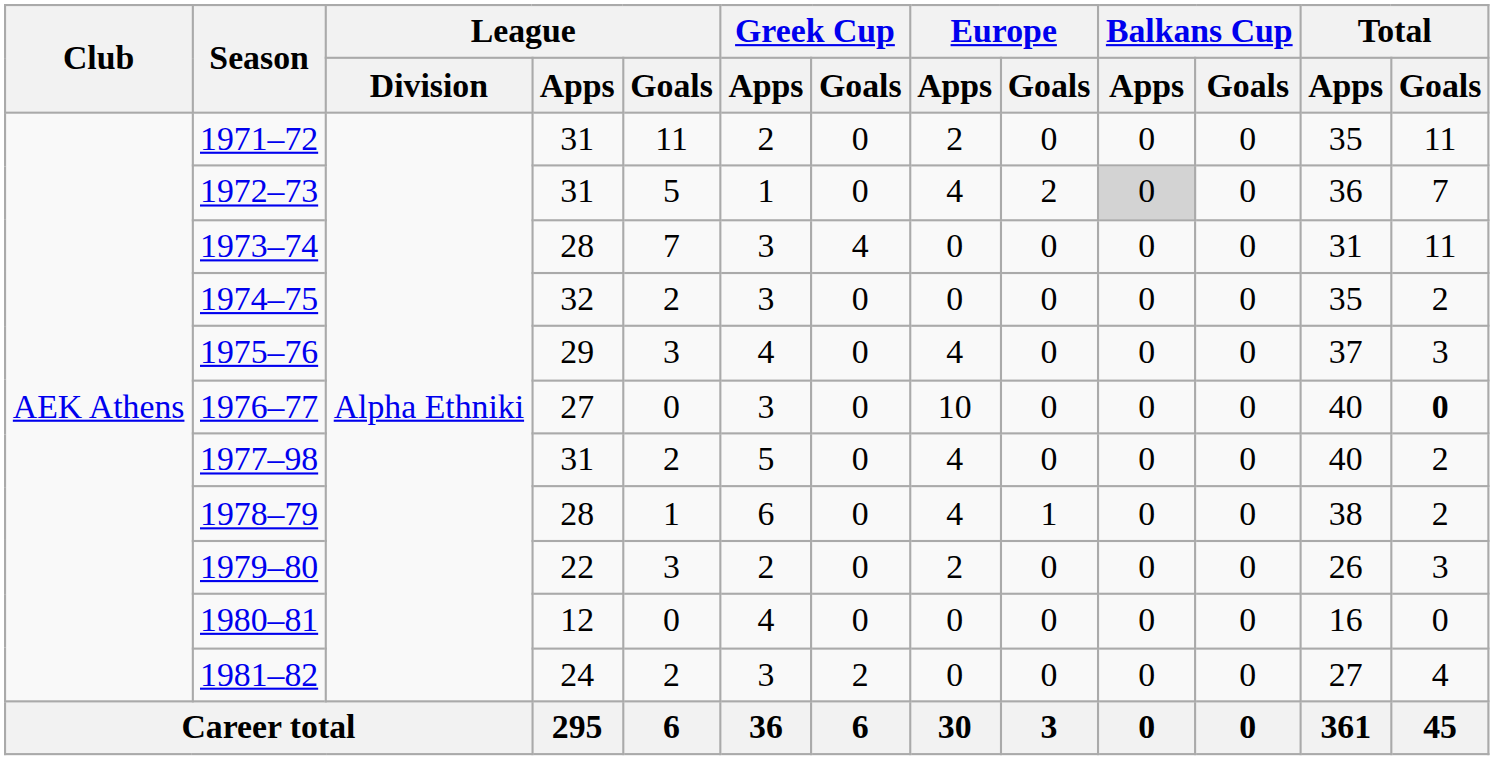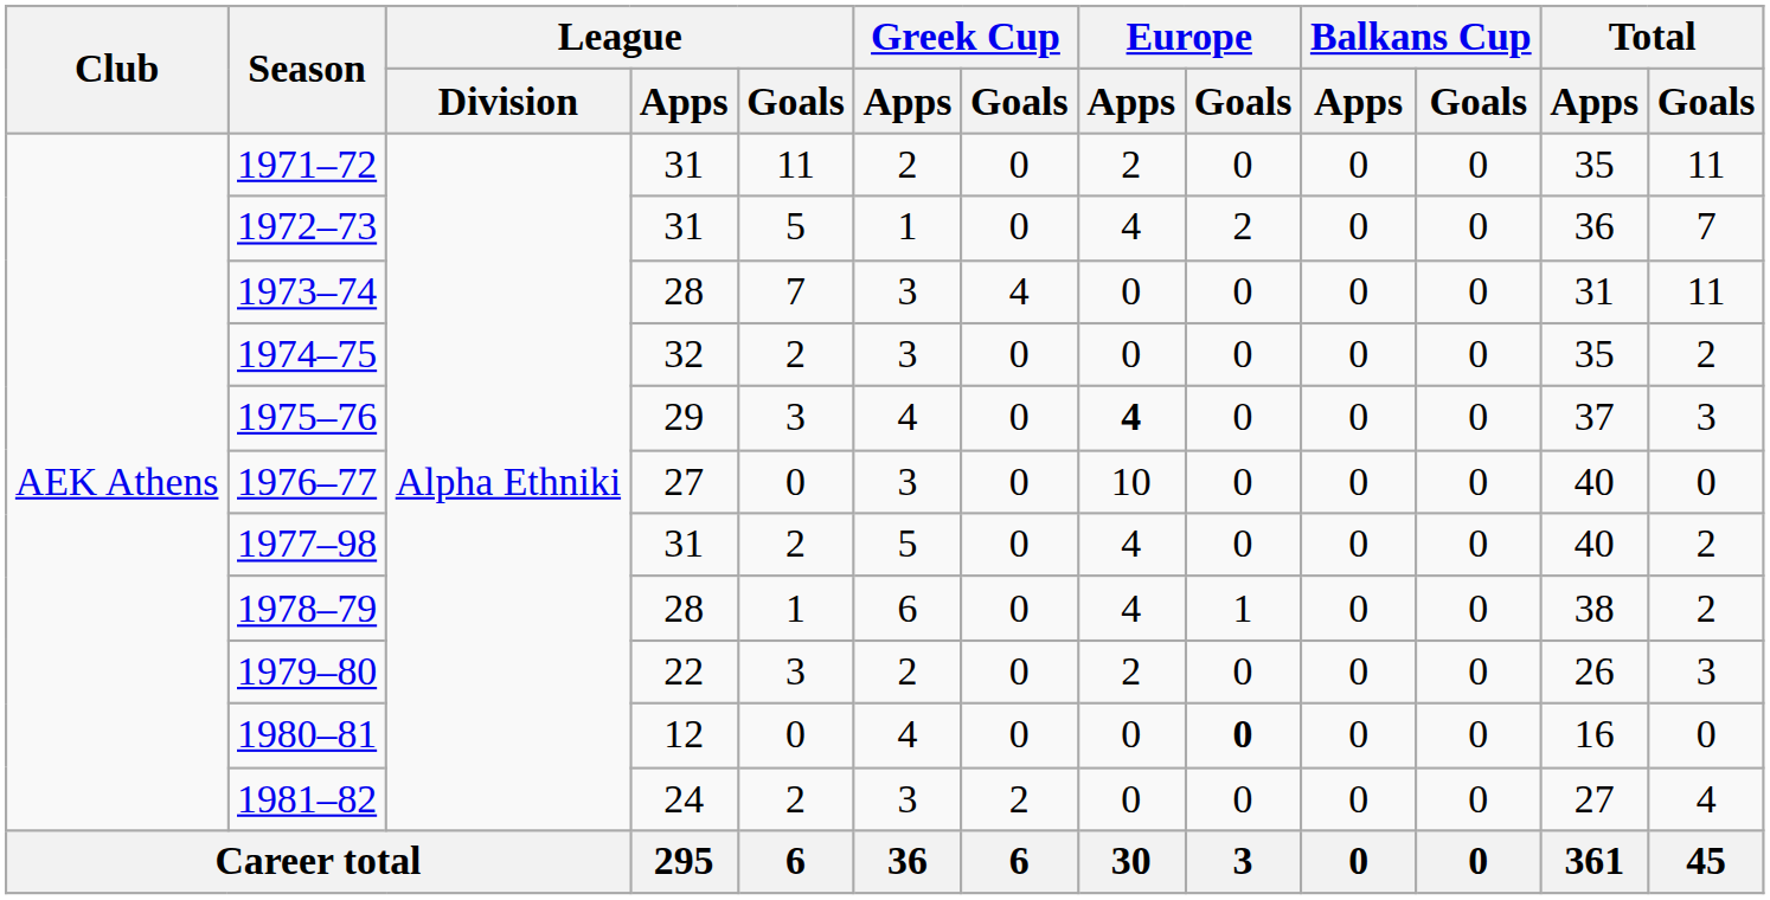1972–73 | Balkans Cup / Apps: lightgrey background -> no background
1975–76 | Europe / Apps: normal -> bold
1976–77 | Total / Goals: bold -> normal
1980–81 | Europe / Goals: normal -> bold
